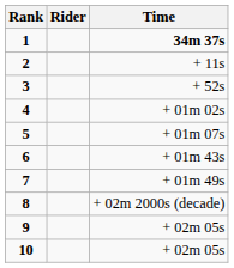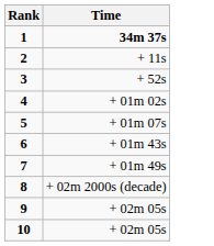- column: Rider
